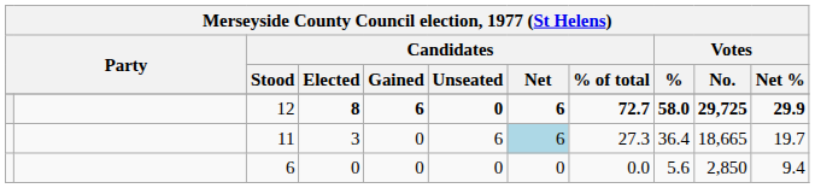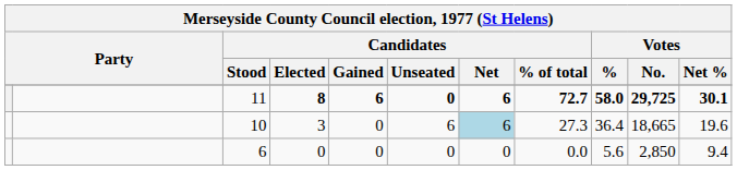8 | Candidates / Stood: 12 -> 11
8 | Votes / Net %: 29.9 -> 30.1
3 | Candidates / Stood: 11 -> 10
3 | Votes / Net %: 19.7 -> 19.6
